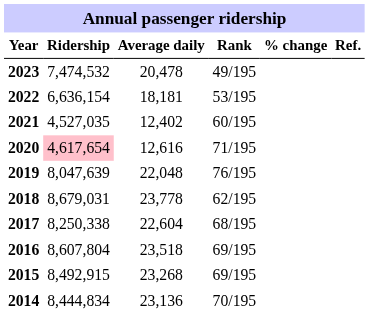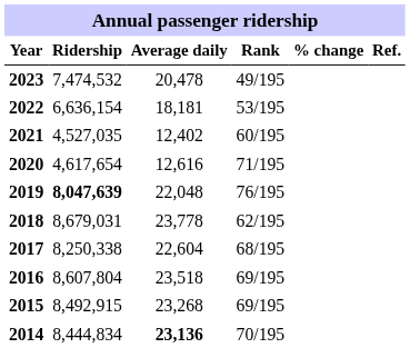2020 | Ridership: pink background -> no background
2019 | Ridership: normal -> bold
2014 | Average daily: normal -> bold
